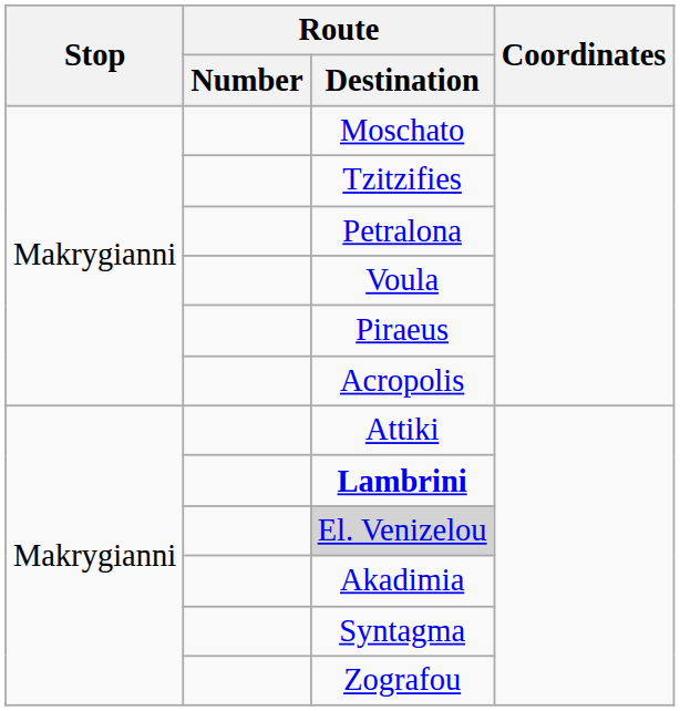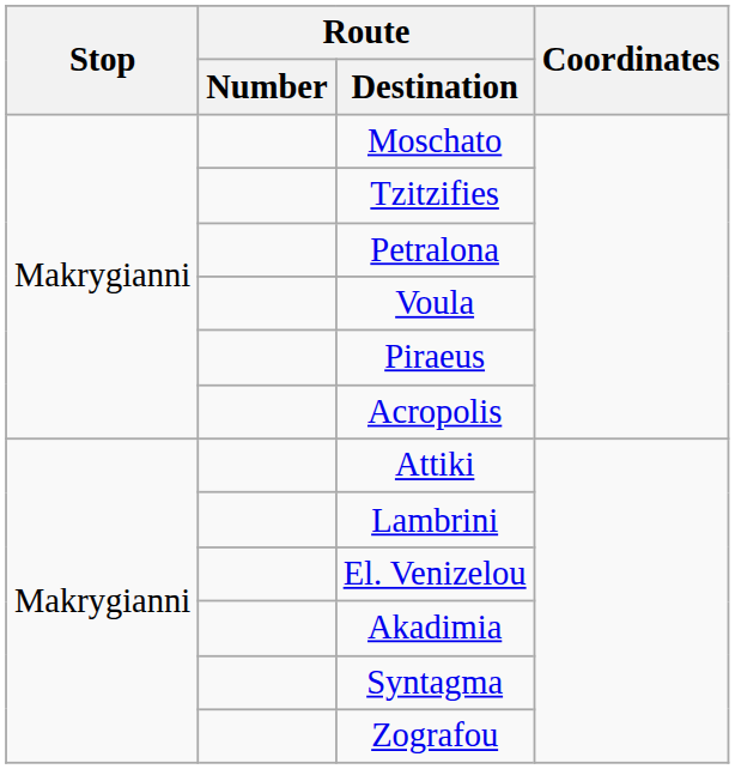Lambrini | Route / Destination: bold -> normal
El. Venizelou | Route / Destination: lightgrey background -> no background
